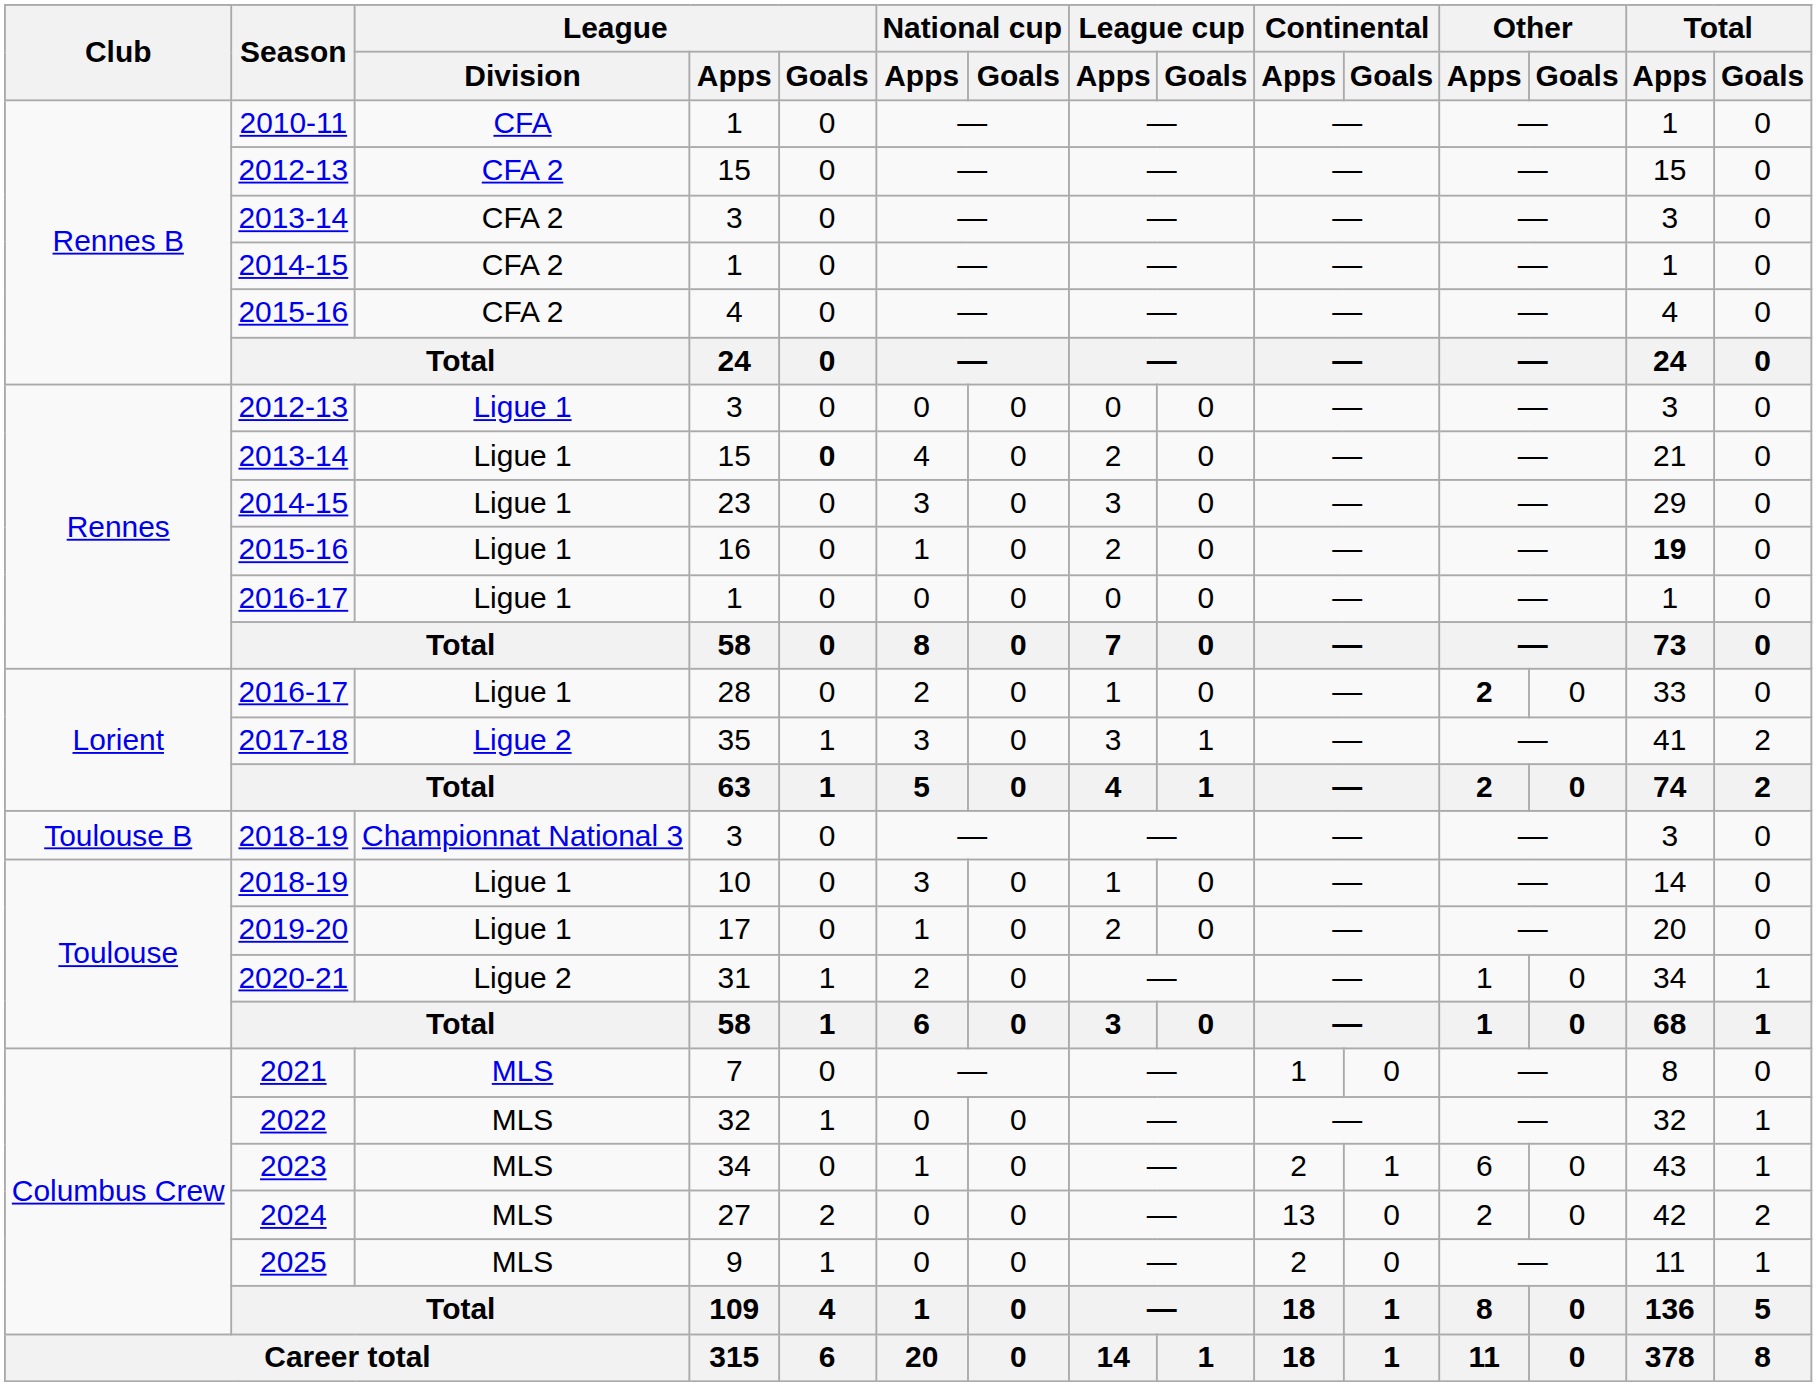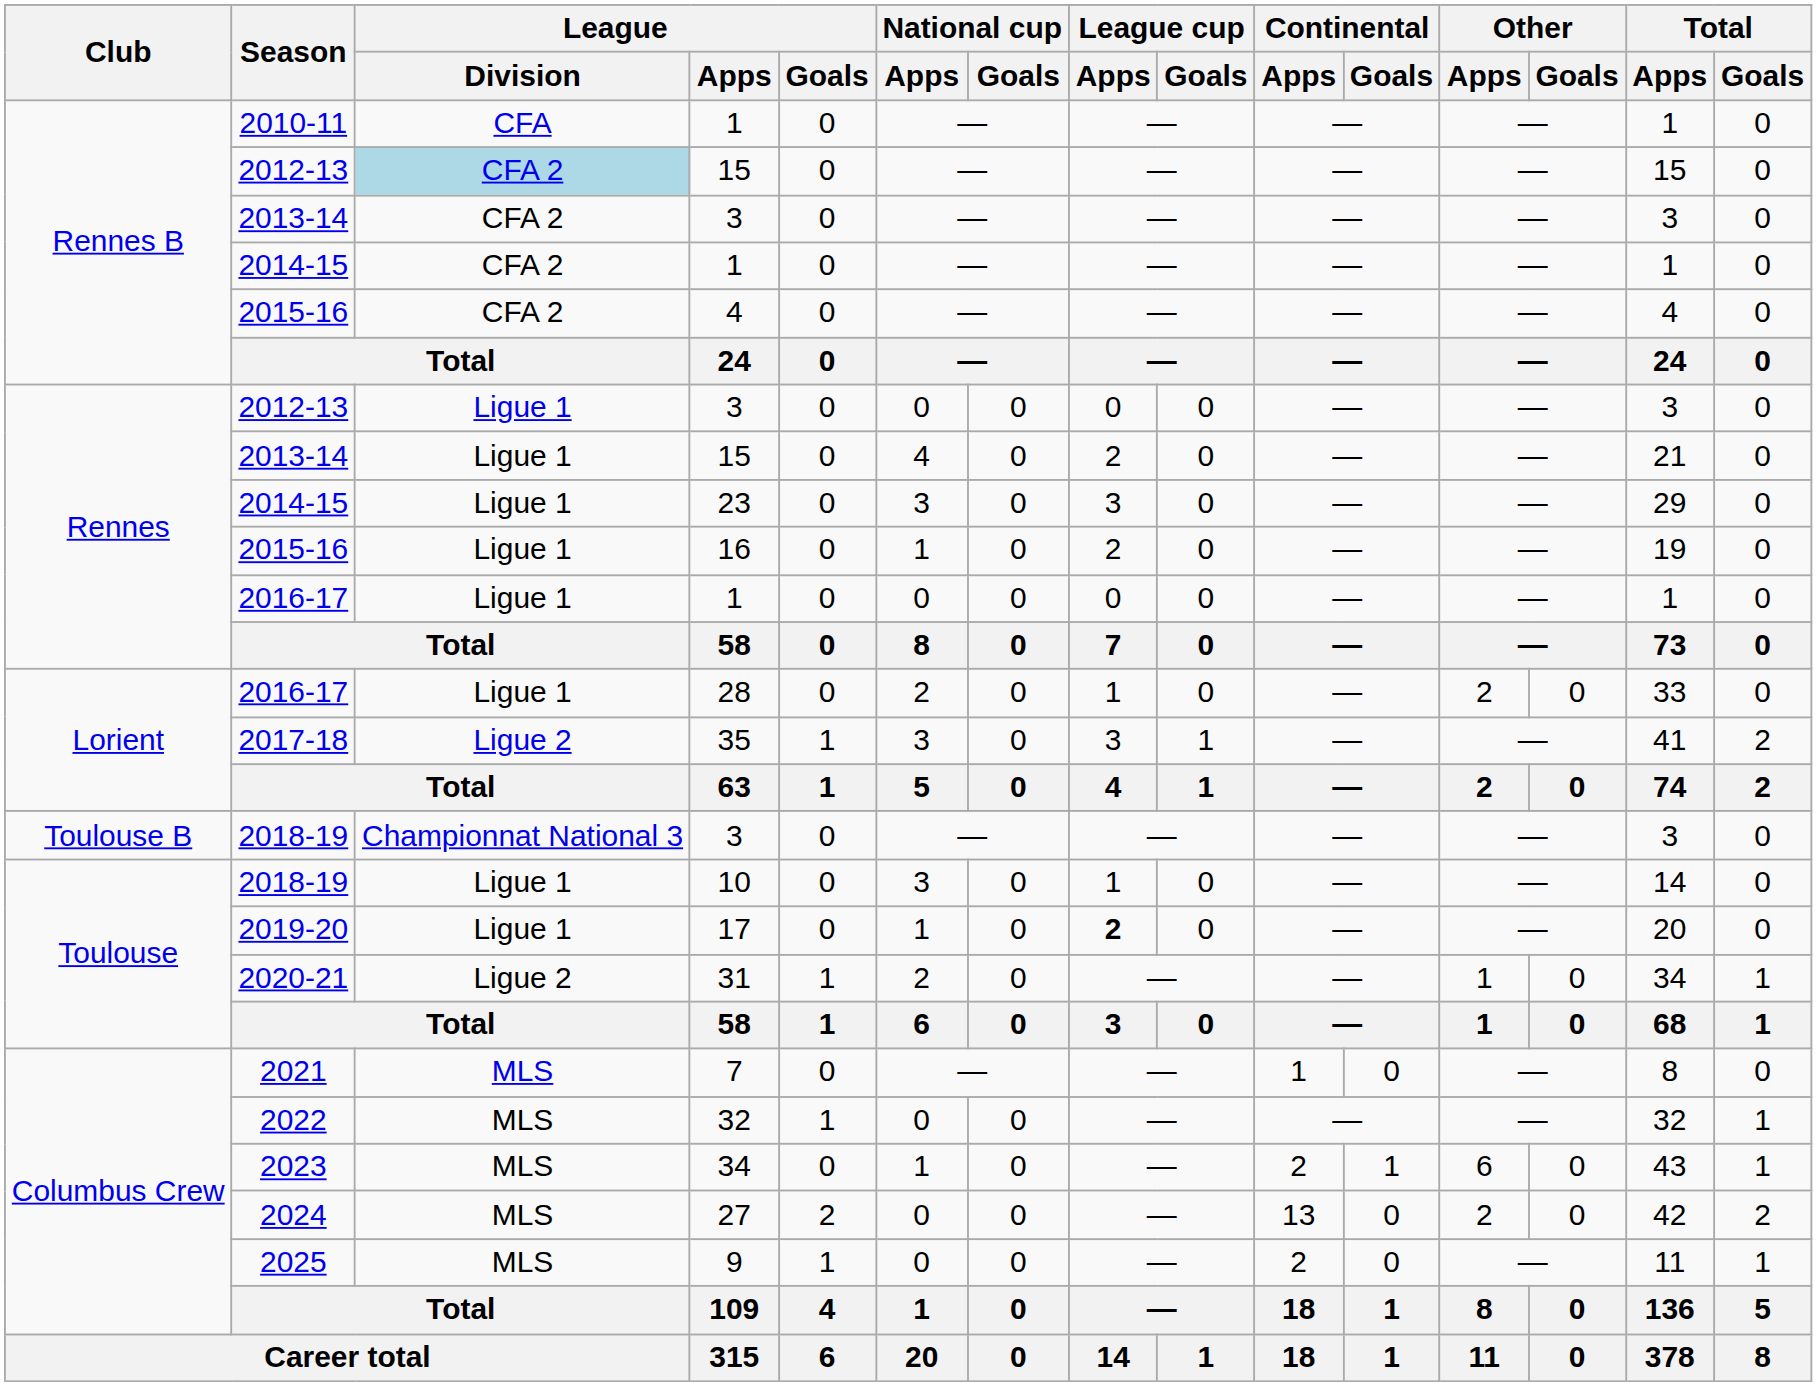2012-13 / 15 | League / Division: no background -> lightblue background
2013-14 / 15 | League / Goals: bold -> normal
16 | Total / Apps: bold -> normal
28 | Other / Apps: bold -> normal
17 | League cup / Apps: normal -> bold
